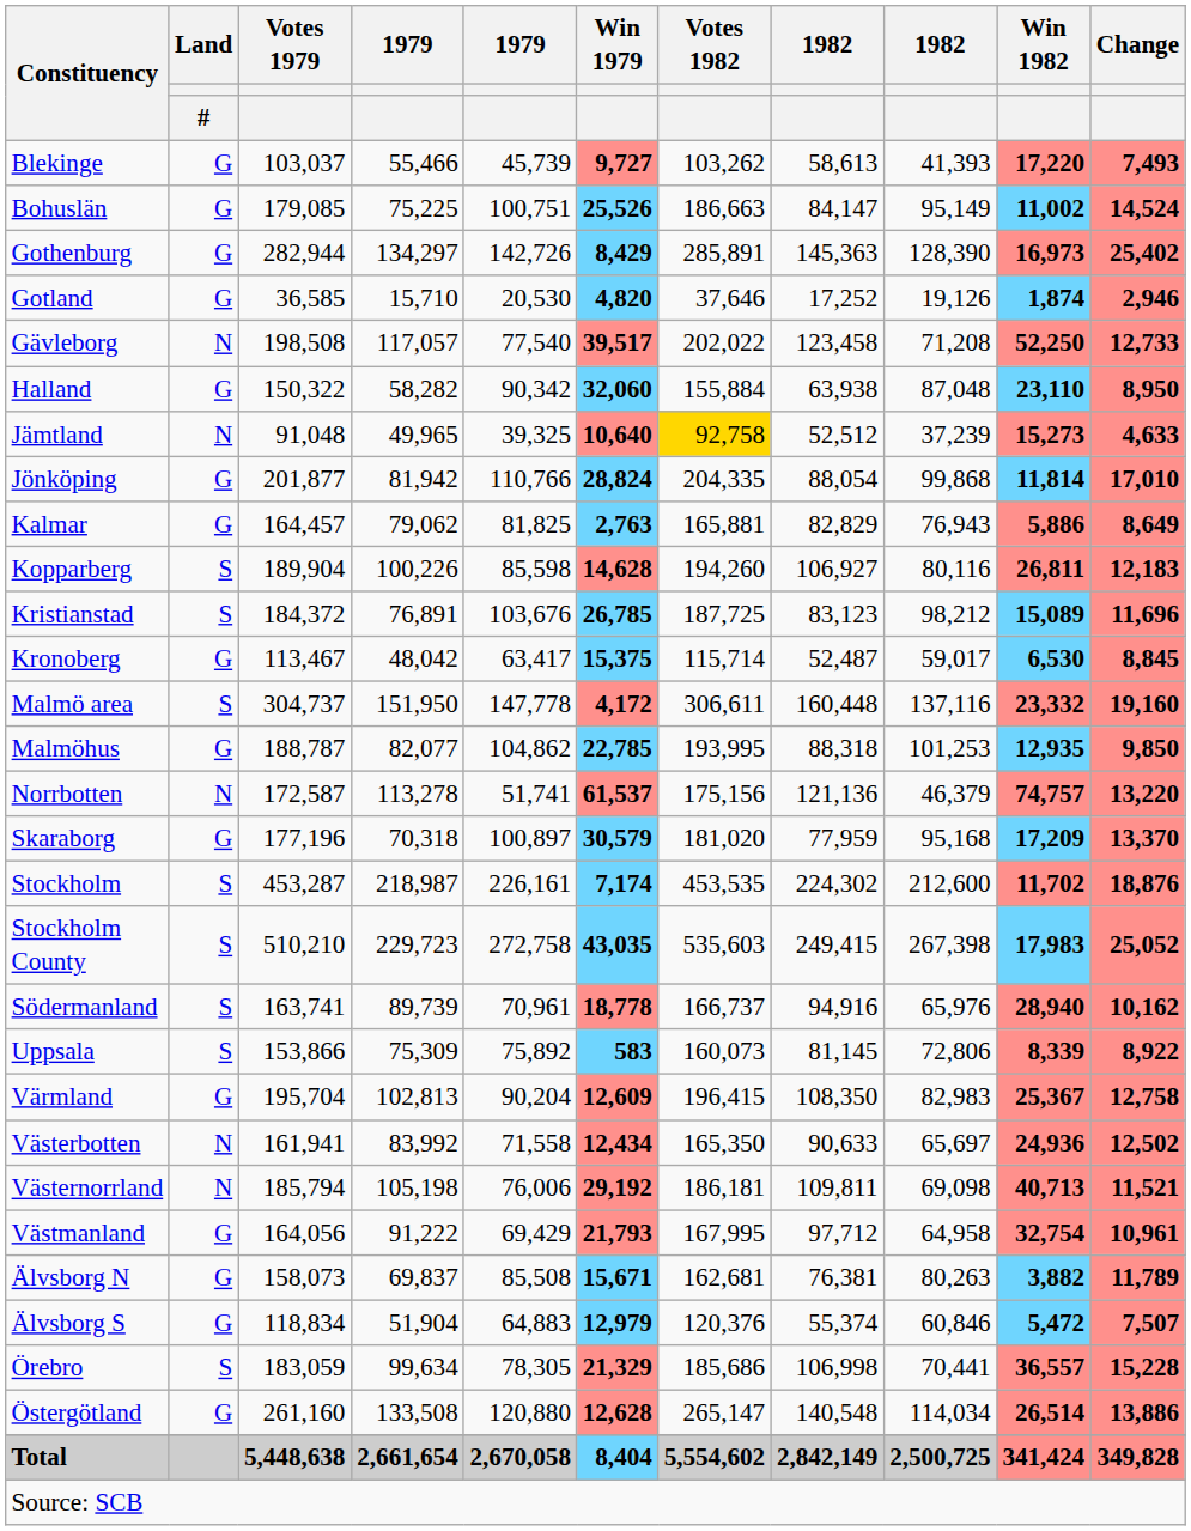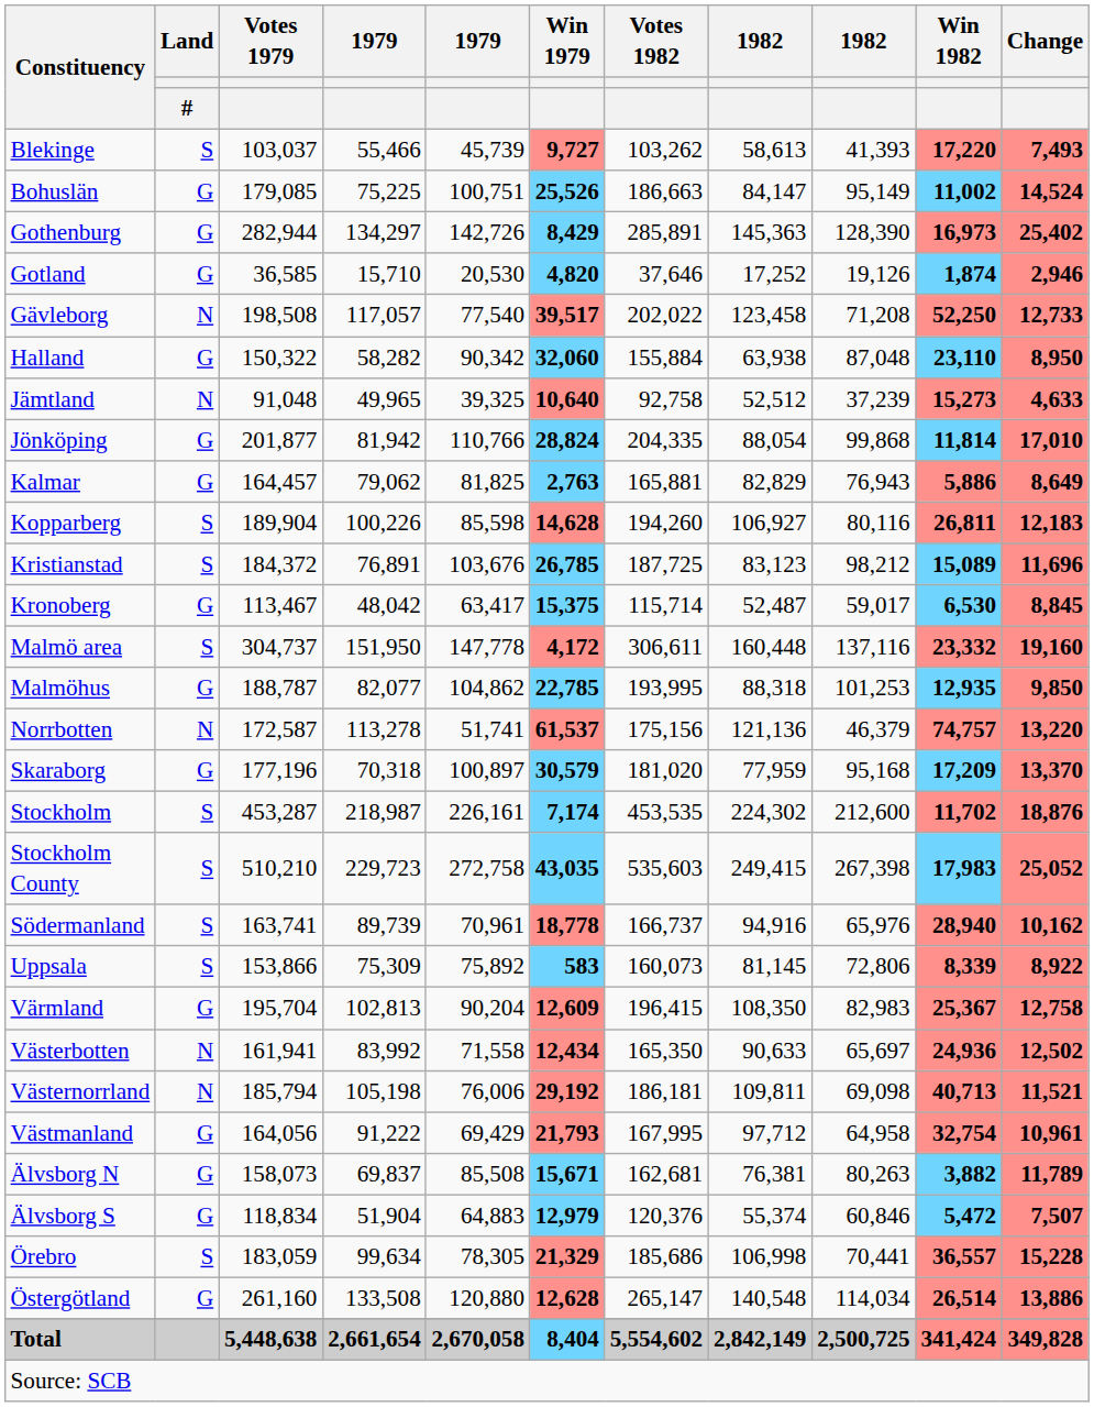Blekinge | Land / #: G -> S
Jämtland | Votes 1982: gold background -> no background
